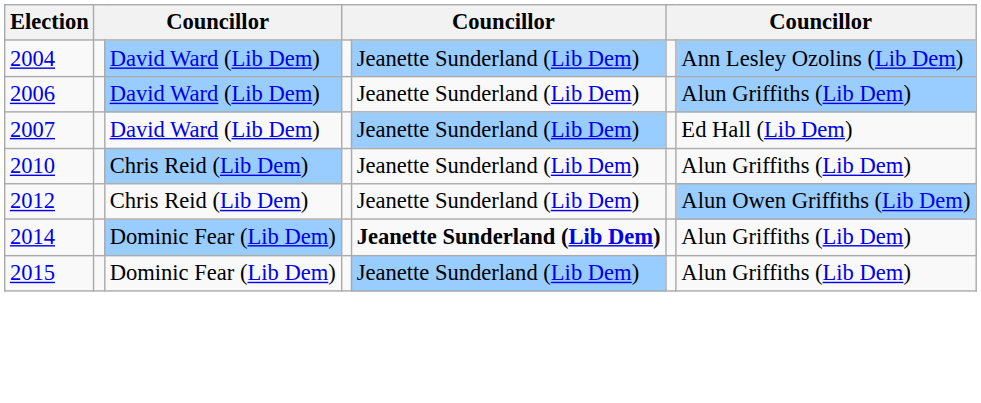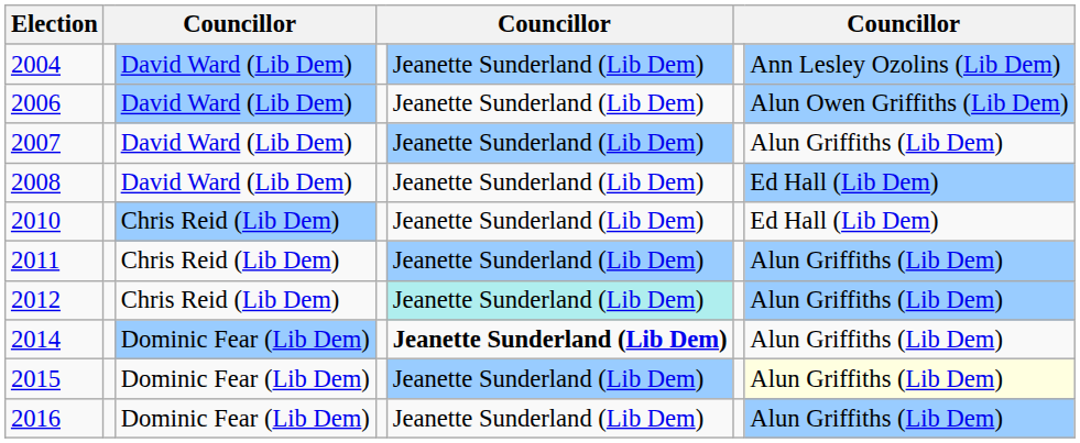2006 | column 7: Alun Griffiths (Lib Dem) -> Alun Owen Griffiths (Lib Dem)
2007 | column 7: Ed Hall (Lib Dem) -> Alun Griffiths (Lib Dem)
+ row: 2008 | David Ward (Lib Dem) | Jeanette Sunderland (Lib Dem) | Ed Hall (Lib Dem)
2010 | column 7: Alun Griffiths (Lib Dem) -> Ed Hall (Lib Dem)
+ row: 2011 | Chris Reid (Lib Dem) | Jeanette Sunderland (Lib Dem) | Alun Griffiths (Lib Dem)
2012 | column 5: no background -> paleturquoise background
2012 | column 7: Alun Owen Griffiths (Lib Dem) -> Alun Griffiths (Lib Dem)
2015 | column 7: no background -> lightyellow background
+ row: 2016 | Dominic Fear (Lib Dem) | Jeanette Sunderland (Lib Dem) | Alun Griffiths (Lib Dem)
